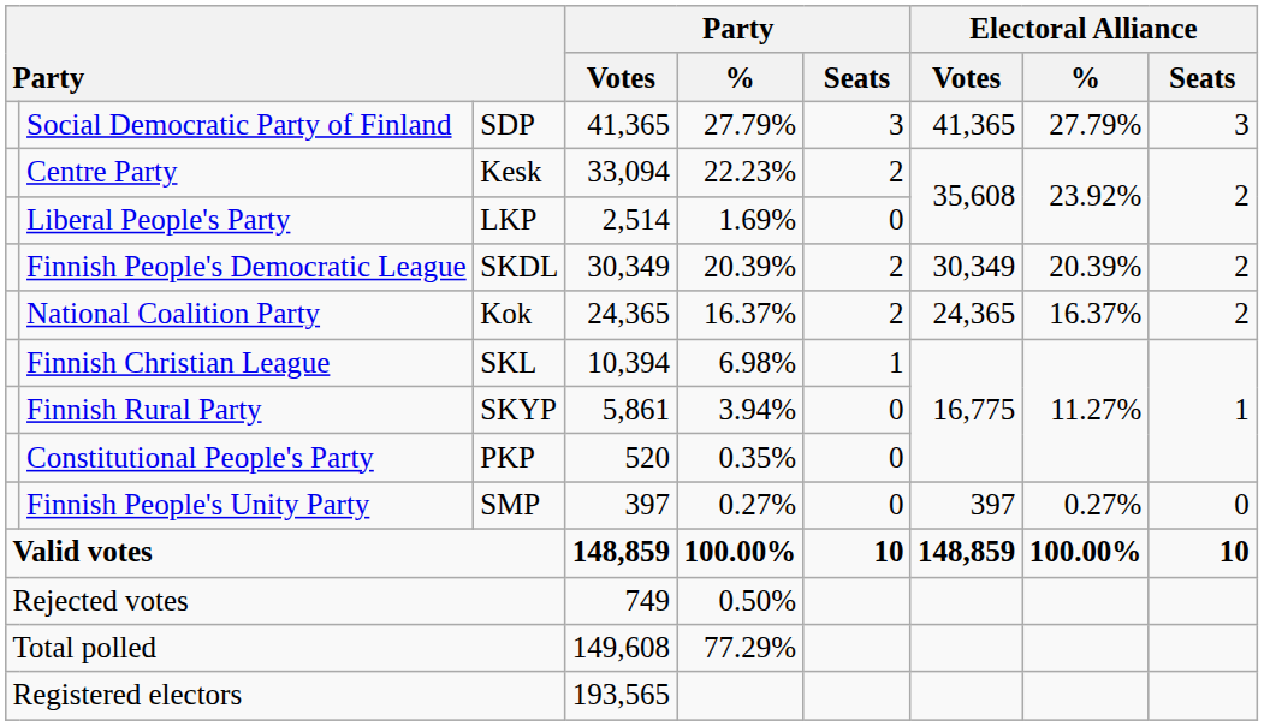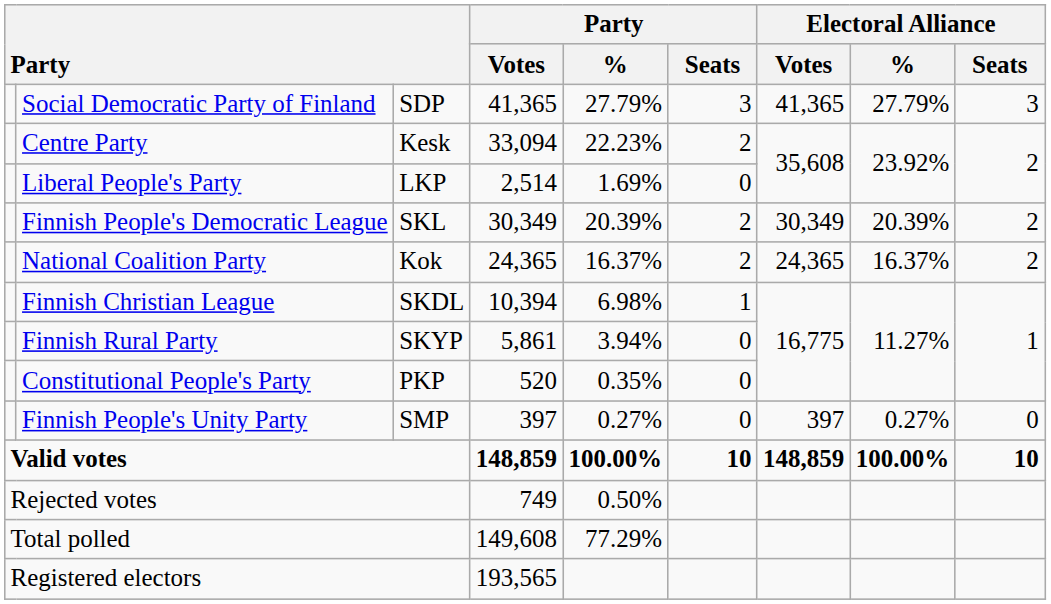Finnish People's Democratic League | column 3: SKDL -> SKL
Finnish Christian League | column 3: SKL -> SKDL
